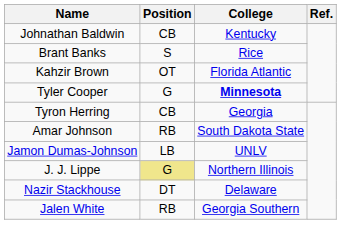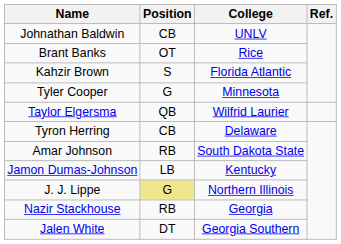Johnathan Baldwin | College: Kentucky -> UNLV
Brant Banks | Position: S -> OT
Kahzir Brown | Position: OT -> S
Tyler Cooper | College: bold -> normal
+ row: Taylor Elgersma | QB | Wilfrid Laurier
Tyron Herring | College: Georgia -> Delaware
Jamon Dumas-Johnson | College: UNLV -> Kentucky
Nazir Stackhouse | Position: DT -> RB
Nazir Stackhouse | College: Delaware -> Georgia
Jalen White | Position: RB -> DT
